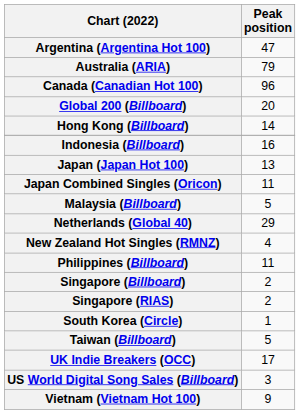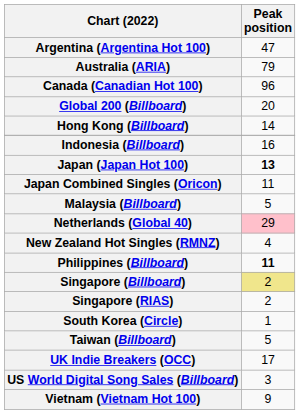Japan (Japan Hot 100) | Peak position: normal -> bold
Netherlands (Global 40) | Peak position: no background -> pink background
Philippines (Billboard) | Peak position: normal -> bold
Singapore (Billboard) | Peak position: no background -> khaki background
